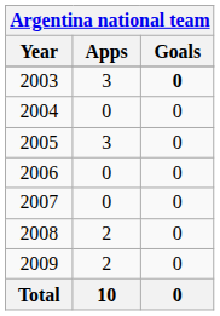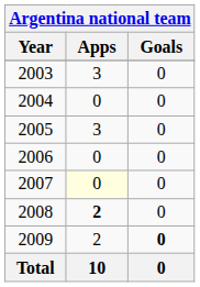2003 | Goals: bold -> normal
2007 | Apps: no background -> lightyellow background
2008 | Apps: normal -> bold
2009 | Goals: normal -> bold
